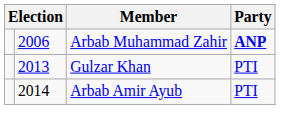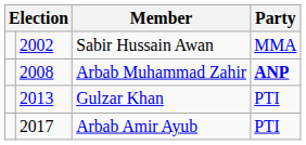+ row: 2002 | Sabir Hussain Awan | MMA
Arbab Muhammad Zahir | column 2: 2006 -> 2008
Arbab Amir Ayub | column 2: 2014 -> 2017
